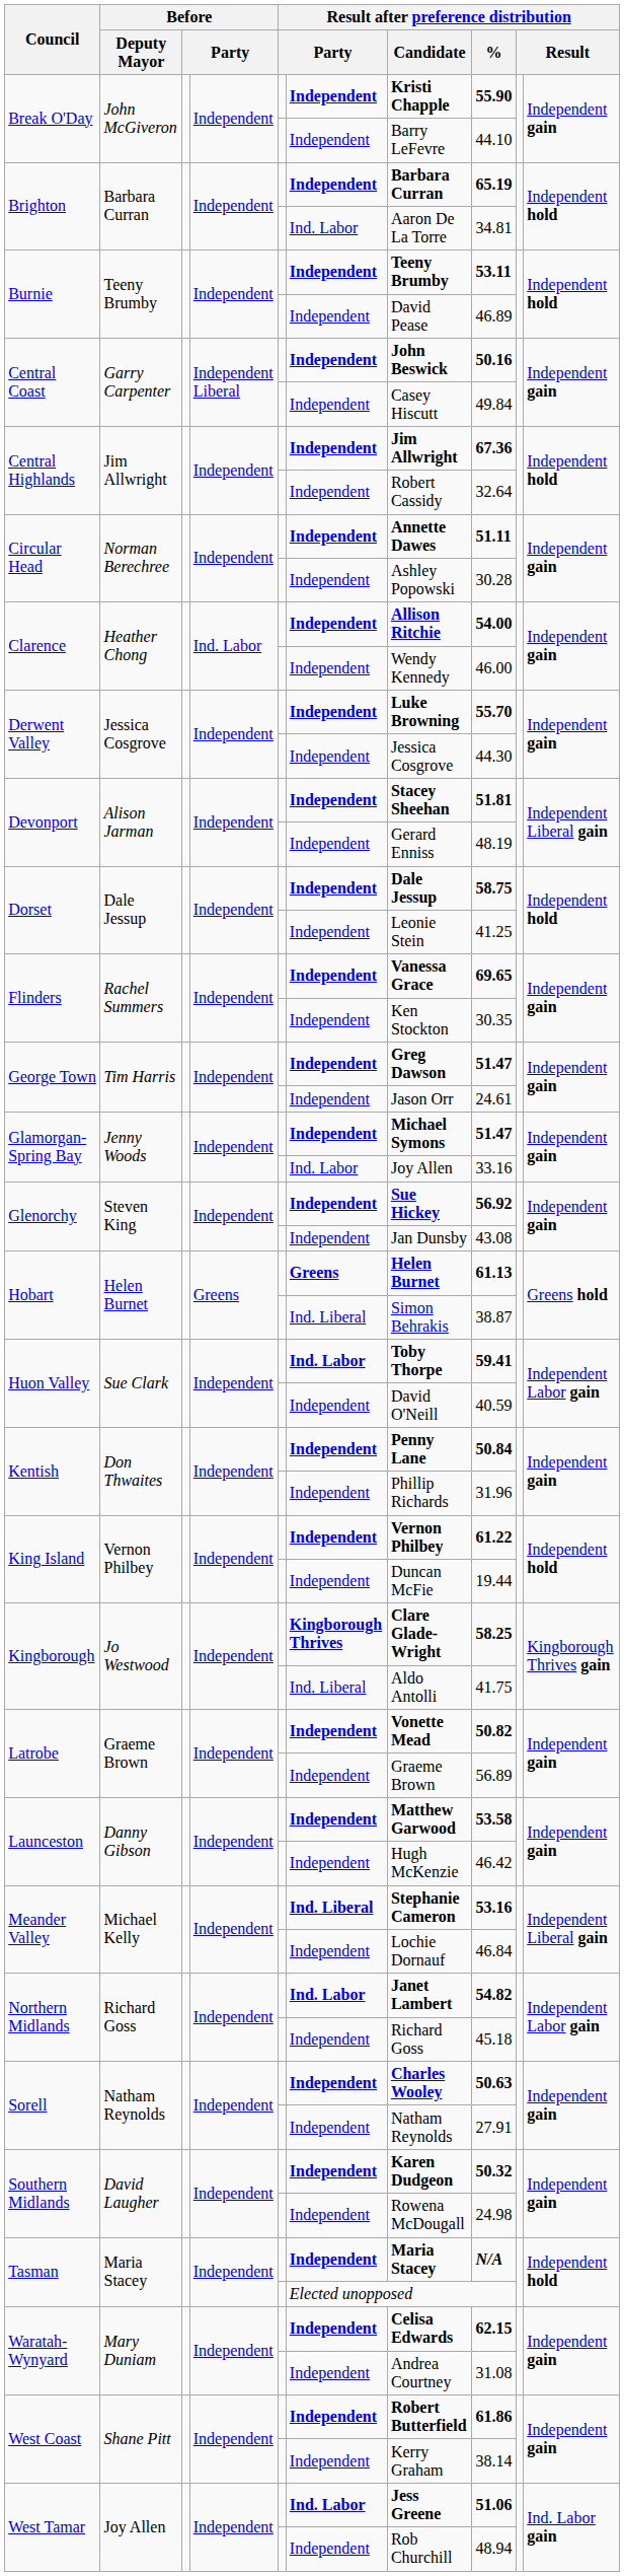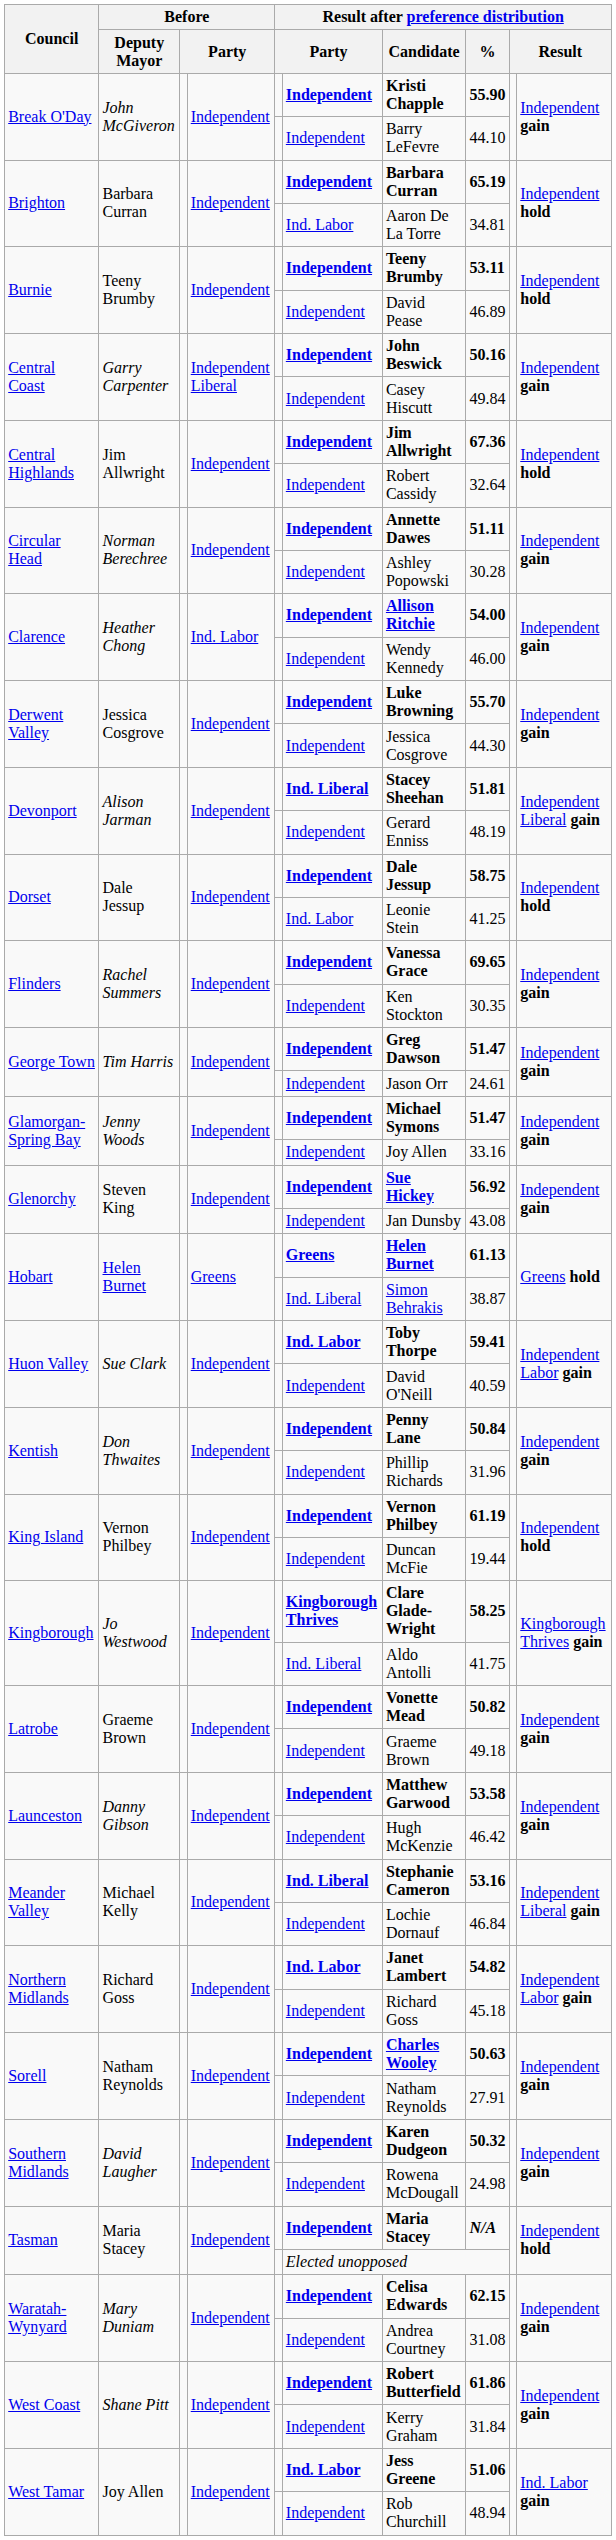row 19 | column 6: Independent -> Ind. Liberal
row 22 | column 6: Independent -> Ind. Labor
row 28 | column 6: Ind. Labor -> Independent
row 37 | Result after preference distribution / %: 61.22 -> 61.19
row 42 | Result after preference distribution / %: 56.89 -> 49.18
row 58 | Result after preference distribution / %: 38.14 -> 31.84
